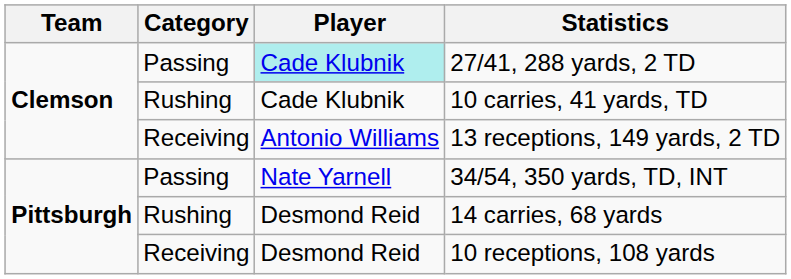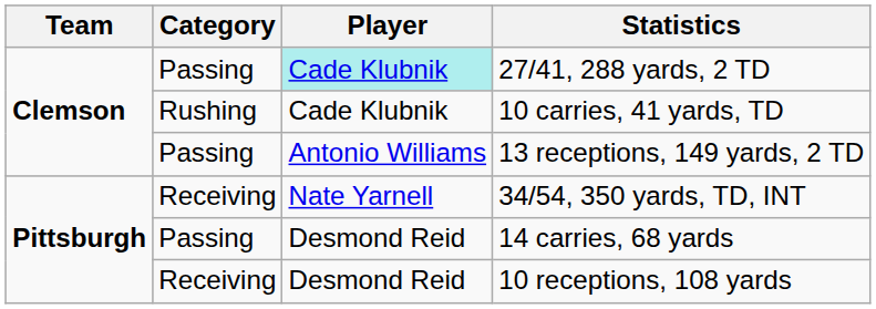13 receptions, 149 yards, 2 TD | Category: Receiving -> Passing
34/54, 350 yards, TD, INT | Category: Passing -> Receiving
14 carries, 68 yards | Category: Rushing -> Passing
